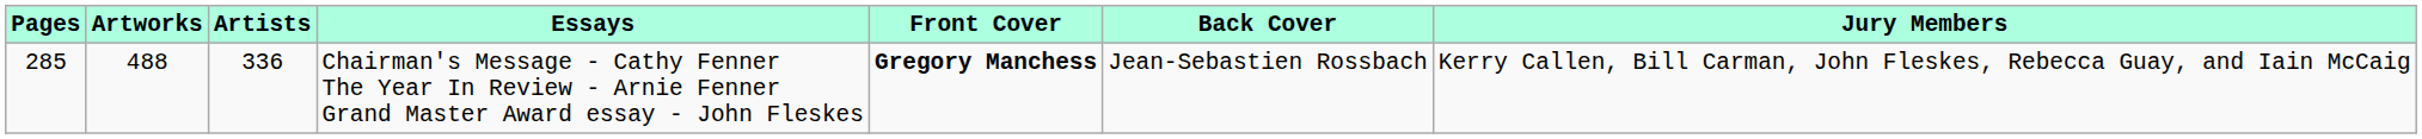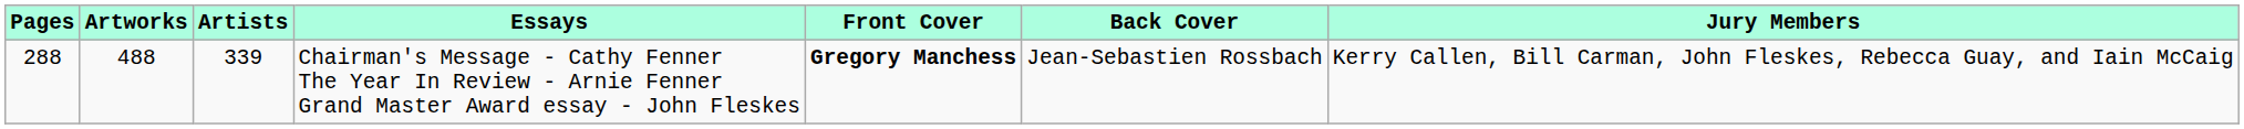row 2 | Pages: 285 -> 288
row 2 | Artists: 336 -> 339
